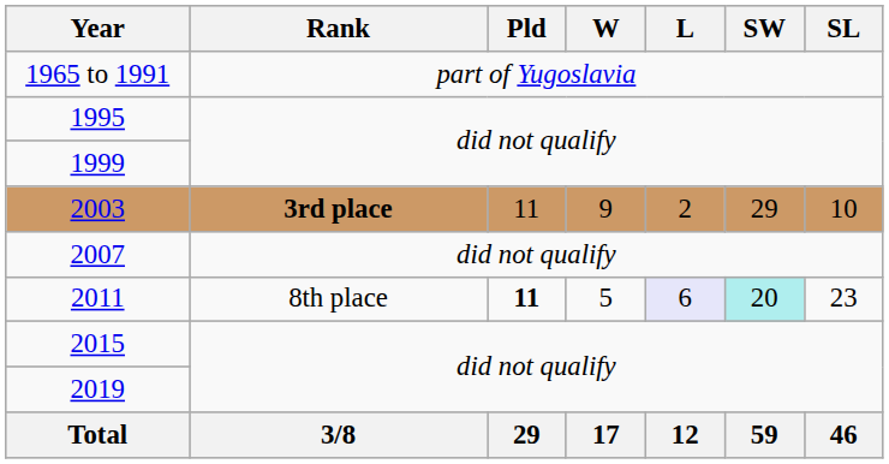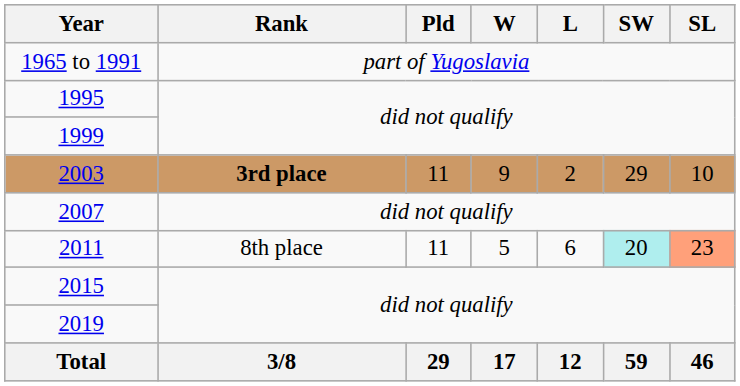2011 | Pld: bold -> normal
2011 | L: lavender background -> no background
2011 | SL: no background -> lightsalmon background
